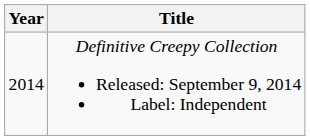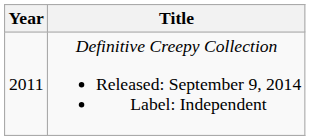row 2 | Year: 2014 -> 2011
